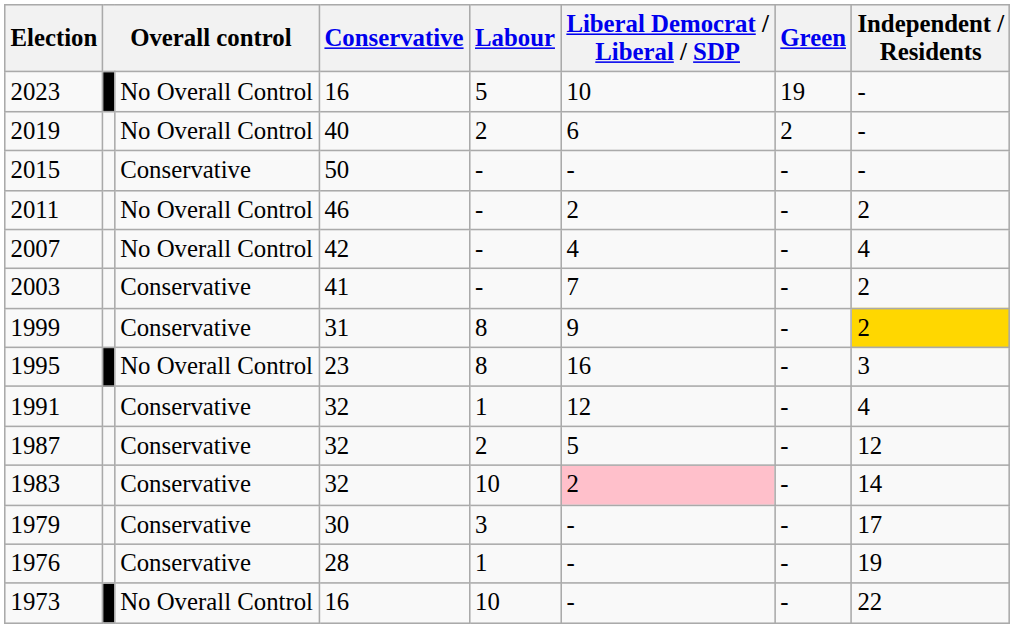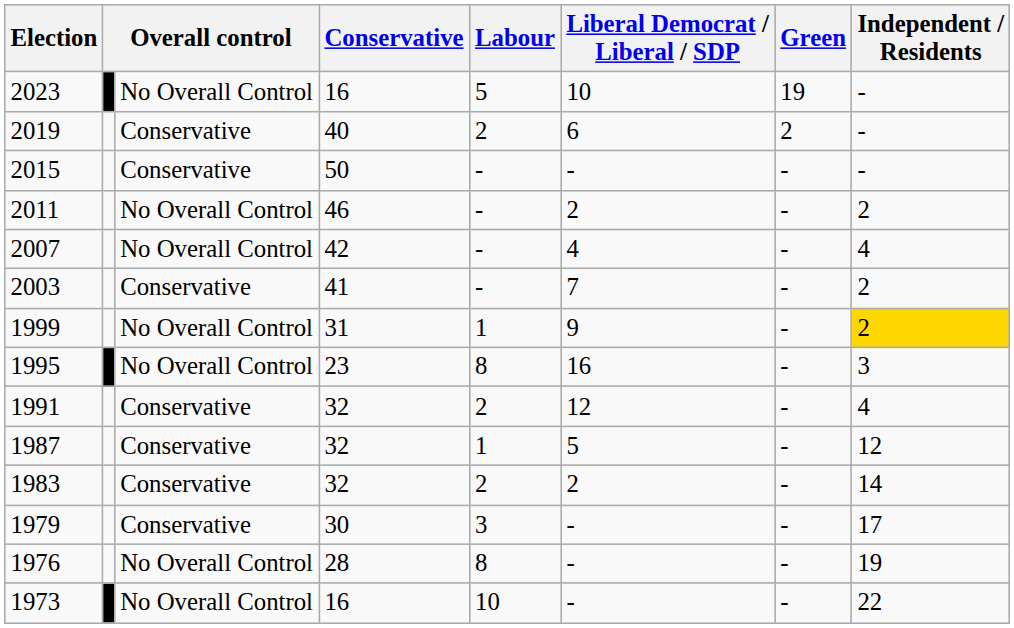2019 | column 3: No Overall Control -> Conservative
1999 | column 3: Conservative -> No Overall Control
1999 | Labour: 8 -> 1
1991 | Labour: 1 -> 2
1987 | Labour: 2 -> 1
1983 | Labour: 10 -> 2
1983 | Liberal Democrat / Liberal / SDP: pink background -> no background
1976 | column 3: Conservative -> No Overall Control
1976 | Labour: 1 -> 8
